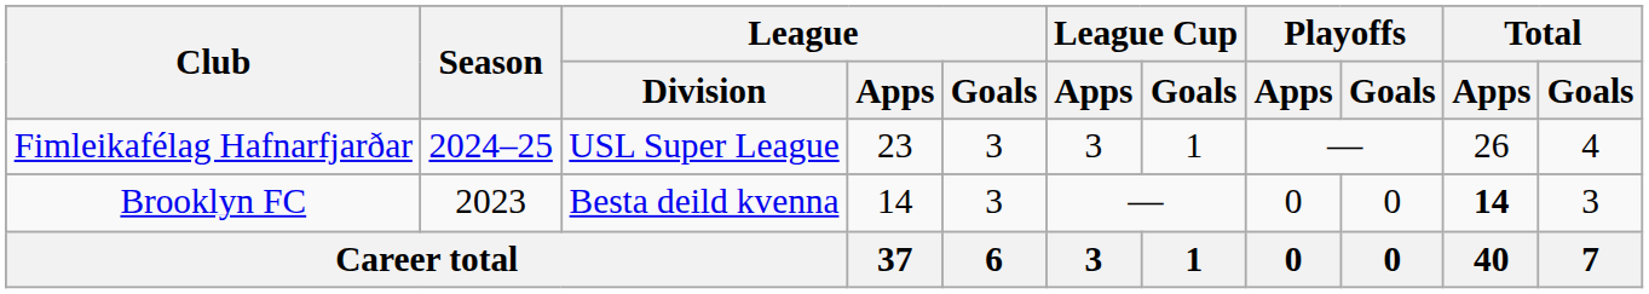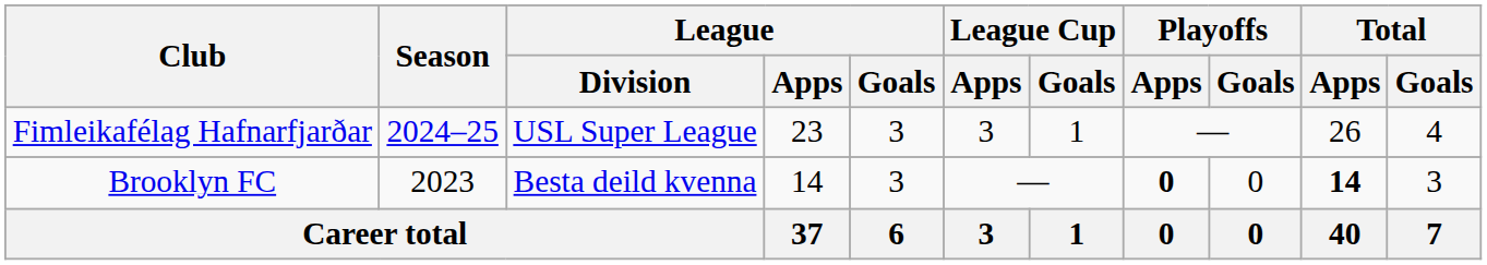Brooklyn FC | Playoffs / Apps: normal -> bold
